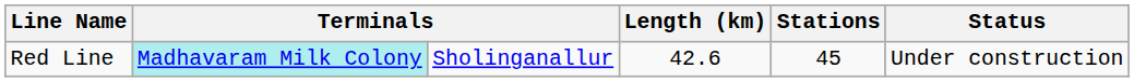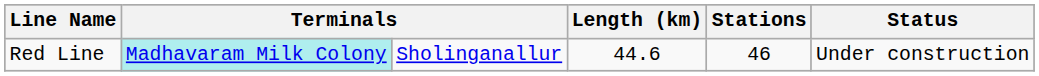Red Line | Length (km): 42.6 -> 44.6
Red Line | Stations: 45 -> 46
